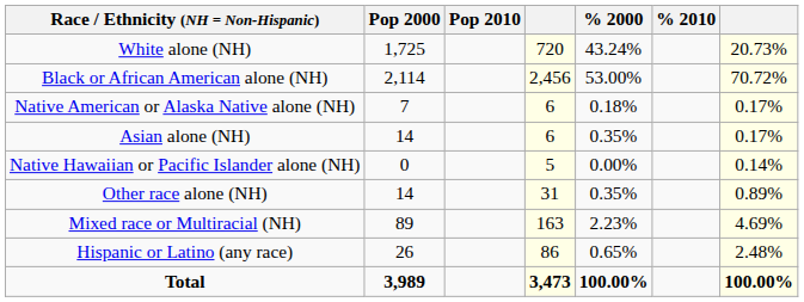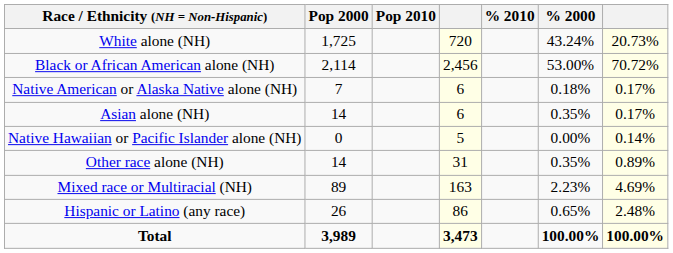columns swapped: % 2000 <-> % 2010
